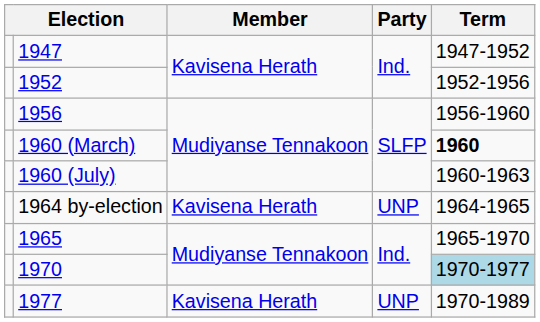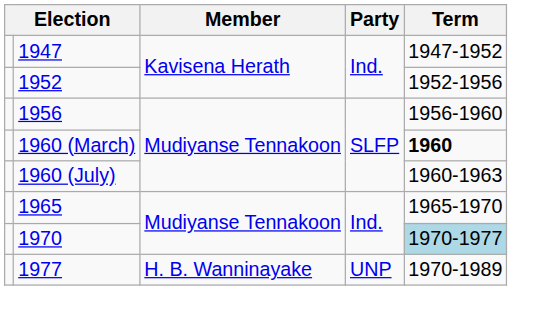- row: 1964 by-election | Kavisena Herath | UNP | 1964-1965
1977 | Member: Kavisena Herath -> H. B. Wanninayake
